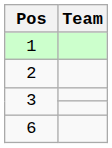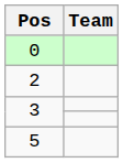row 2 | Pos: 1 -> 0
row 6 | Pos: 6 -> 5
